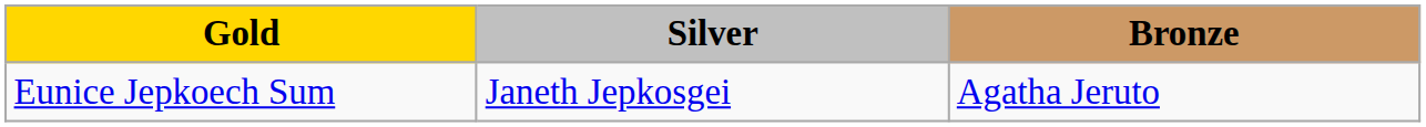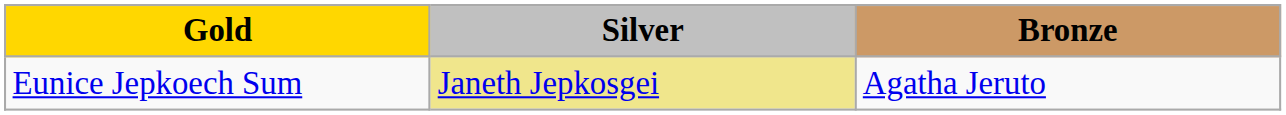row 2 | Silver: no background -> khaki background
